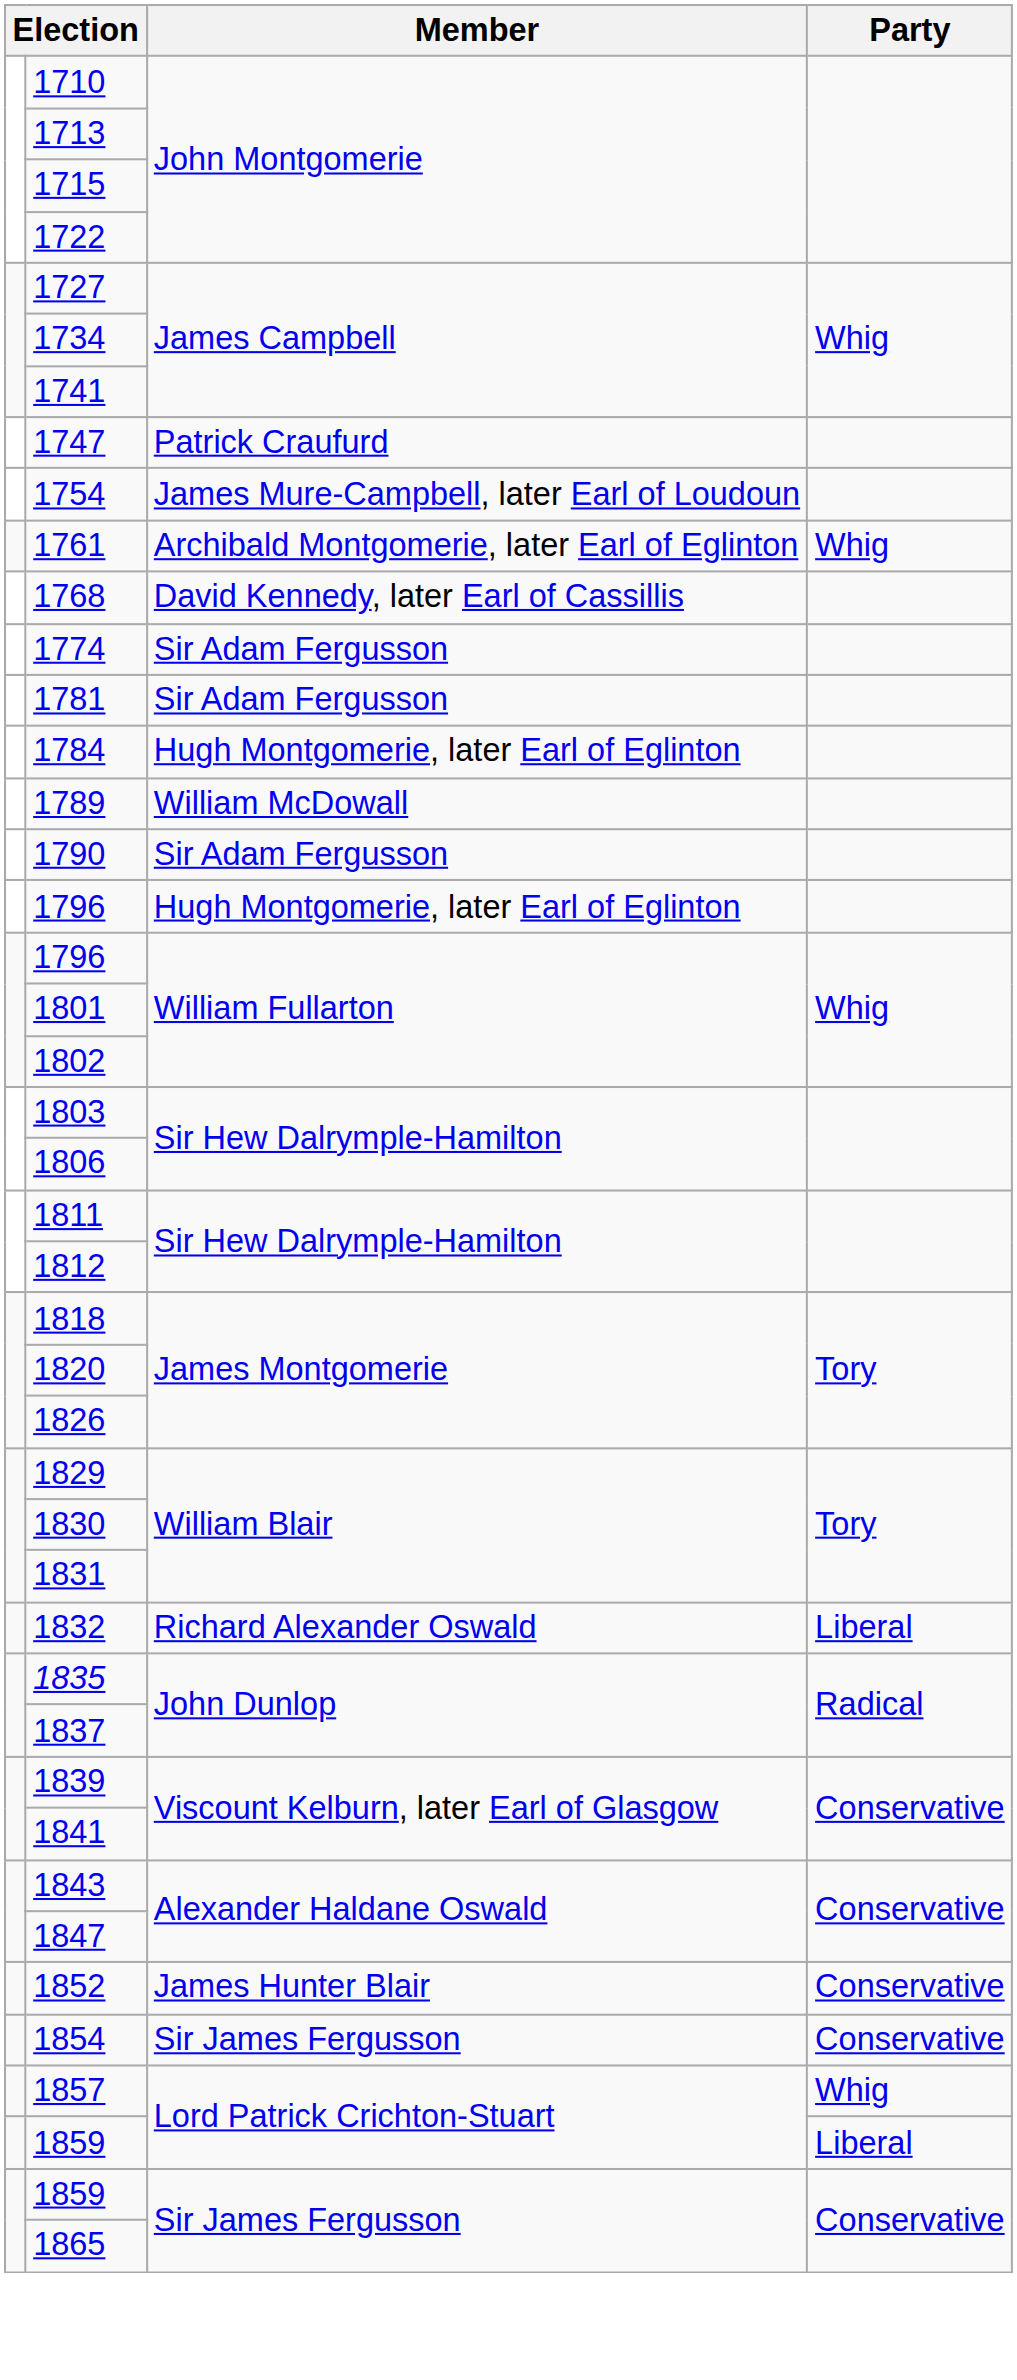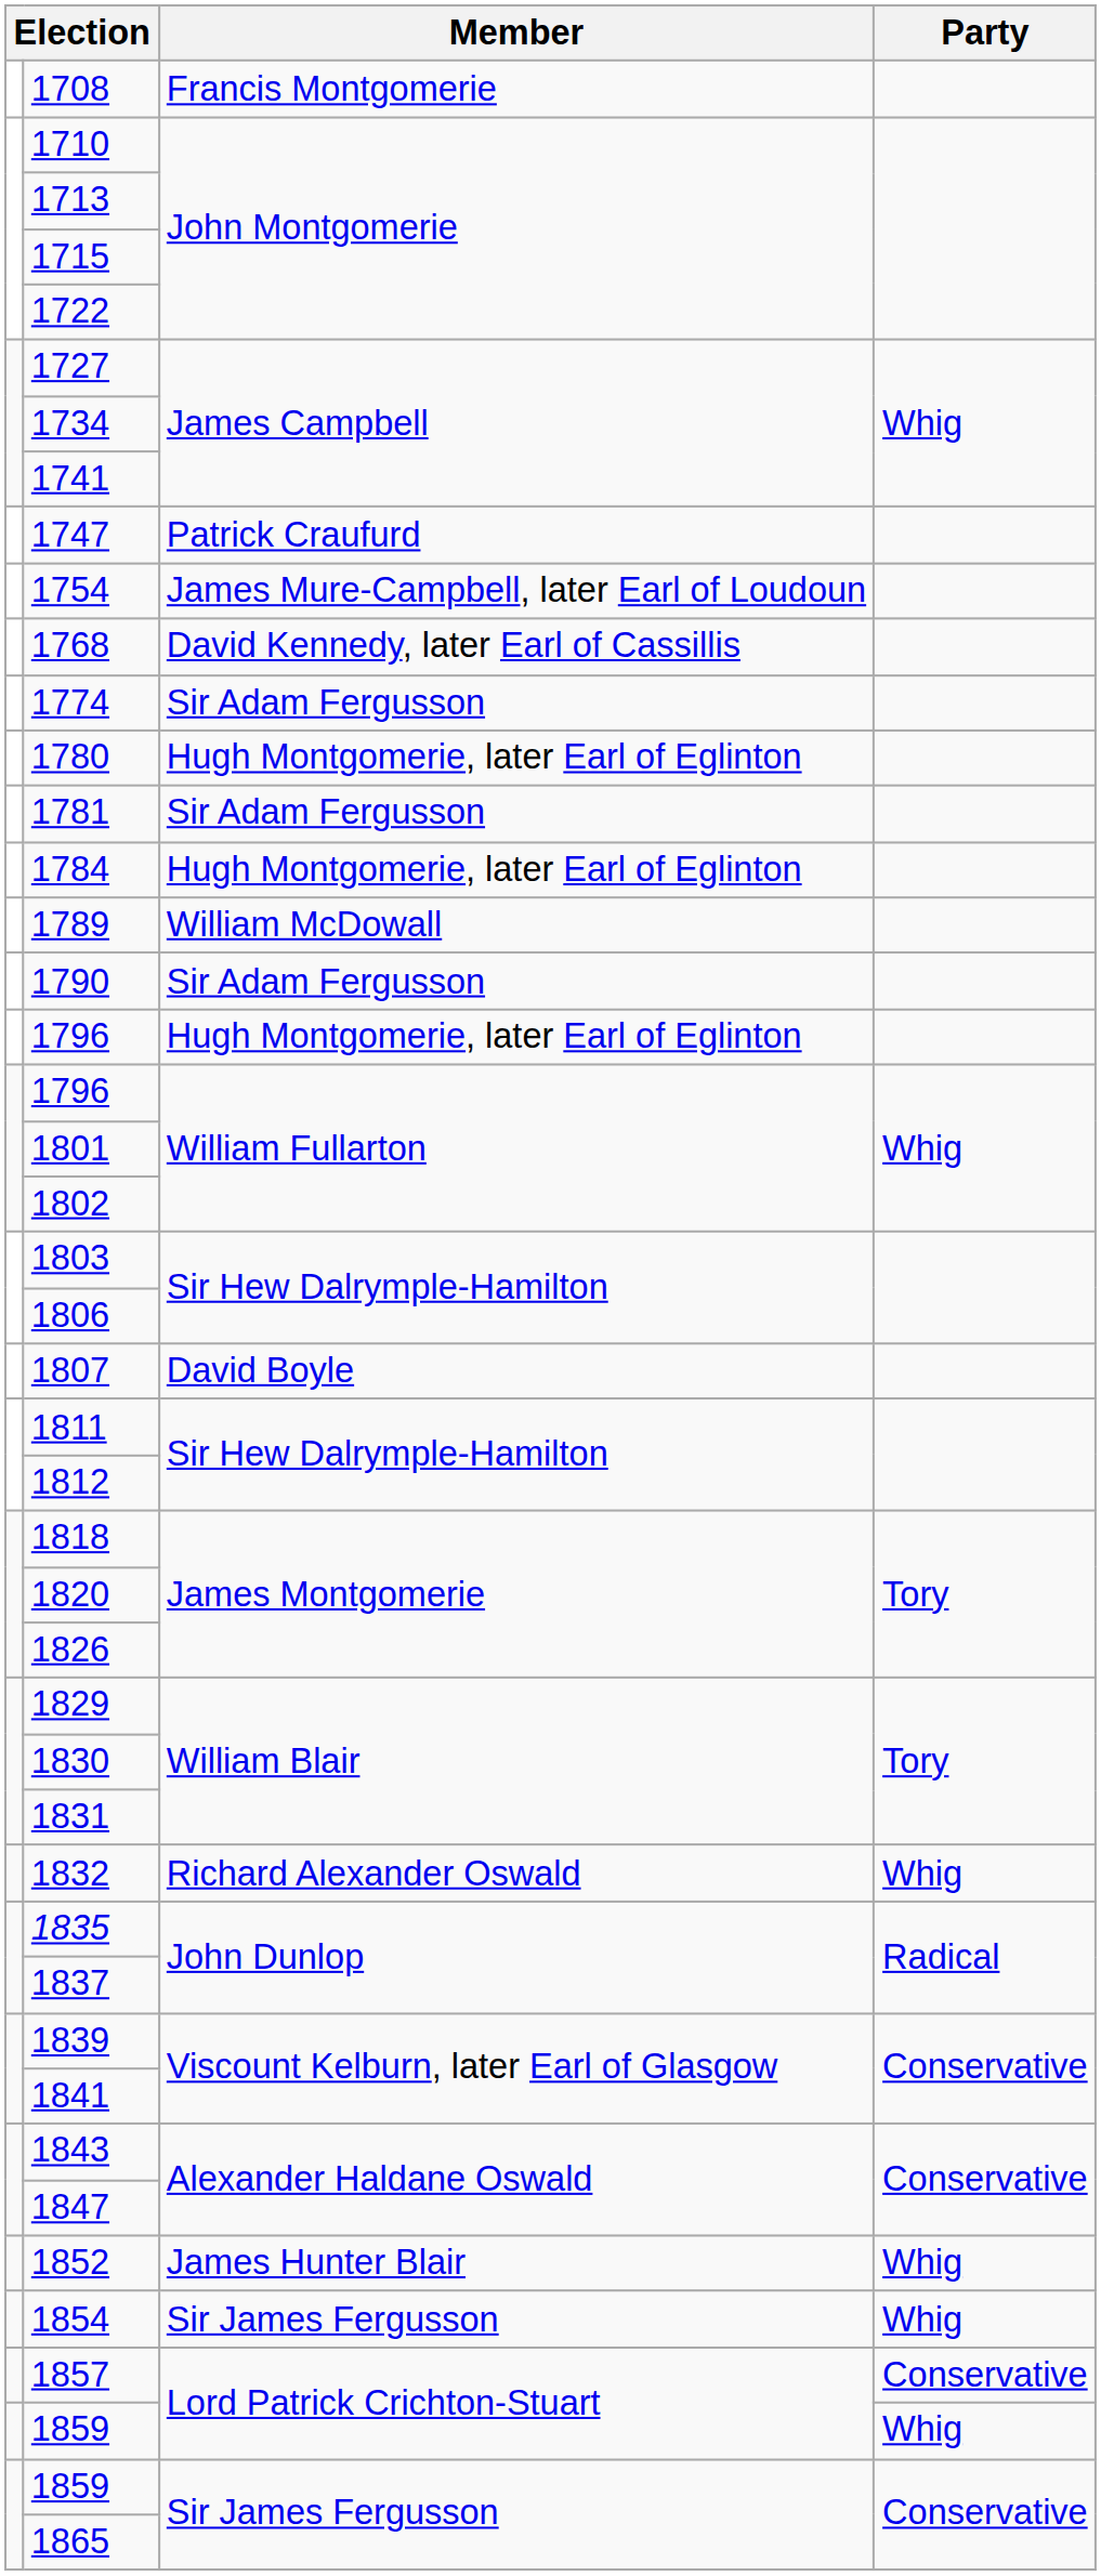+ row: 1708 | Francis Montgomerie
- row: 1761 | Archibald Montgomerie, later Earl of Eglinton | Whig
+ row: 1780 | Hugh Montgomerie, later Earl of Eglinton
+ row: 1807 | David Boyle
1832 | Party: Liberal -> Whig
1852 | Party: Conservative -> Whig
1854 | Party: Conservative -> Whig
1857 | Party: Whig -> Conservative
1859 / Lord Patrick Crichton-Stuart | Party: Liberal -> Whig
